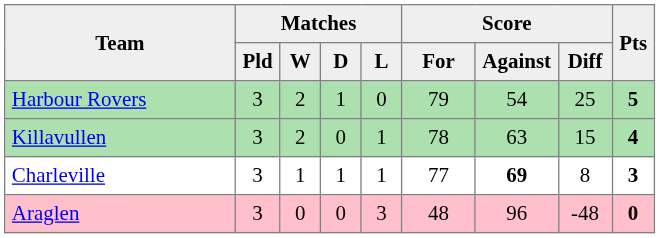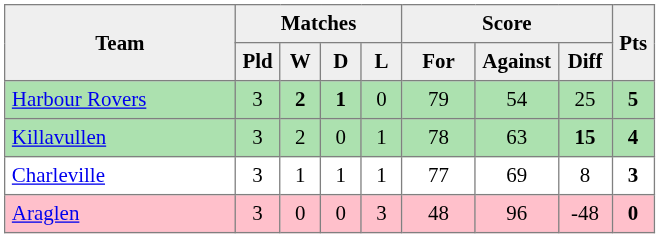Harbour Rovers | Matches / W: normal -> bold
Harbour Rovers | Matches / D: normal -> bold
Killavullen | Score / Diff: normal -> bold
Charleville | Score / Against: bold -> normal
